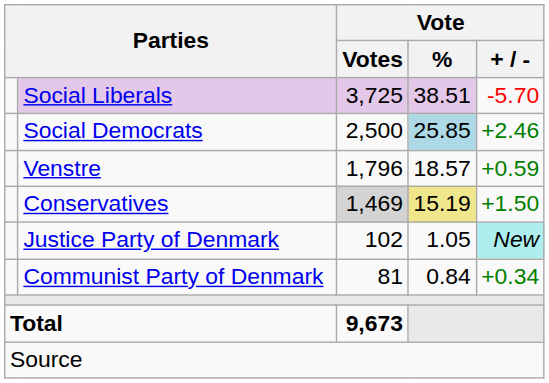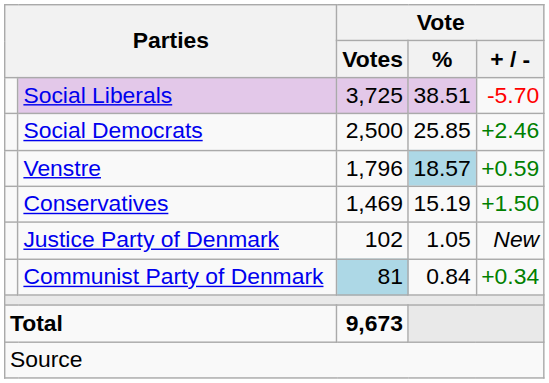Social Democrats | Vote / %: lightblue background -> no background
Venstre | Vote / %: no background -> lightblue background
Conservatives | Vote / Votes: lightgrey background -> no background
Conservatives | Vote / %: khaki background -> no background
Justice Party of Denmark | Vote / + / -: paleturquoise background -> no background
Communist Party of Denmark | Vote / Votes: no background -> lightblue background
